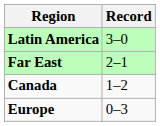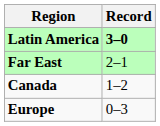Latin America | Record: normal -> bold
